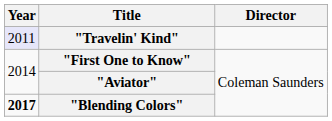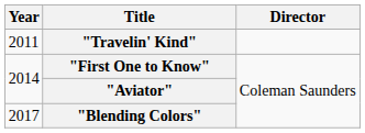"Travelin' Kind" | Year: lavender background -> no background
"Blending Colors" | Year: bold -> normal
